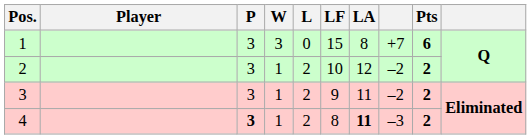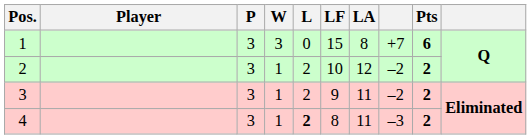4 | P: bold -> normal
4 | L: normal -> bold
4 | LA: bold -> normal
